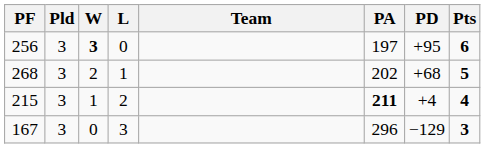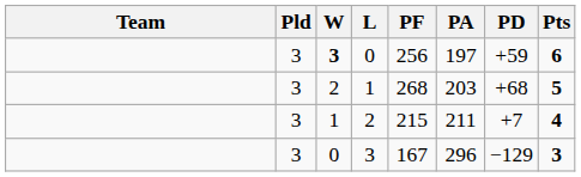columns swapped: Team <-> PF
row 2 | PD: +95 -> +59
row 3 | PA: 202 -> 203
row 4 | PA: bold -> normal
row 4 | PD: +4 -> +7
